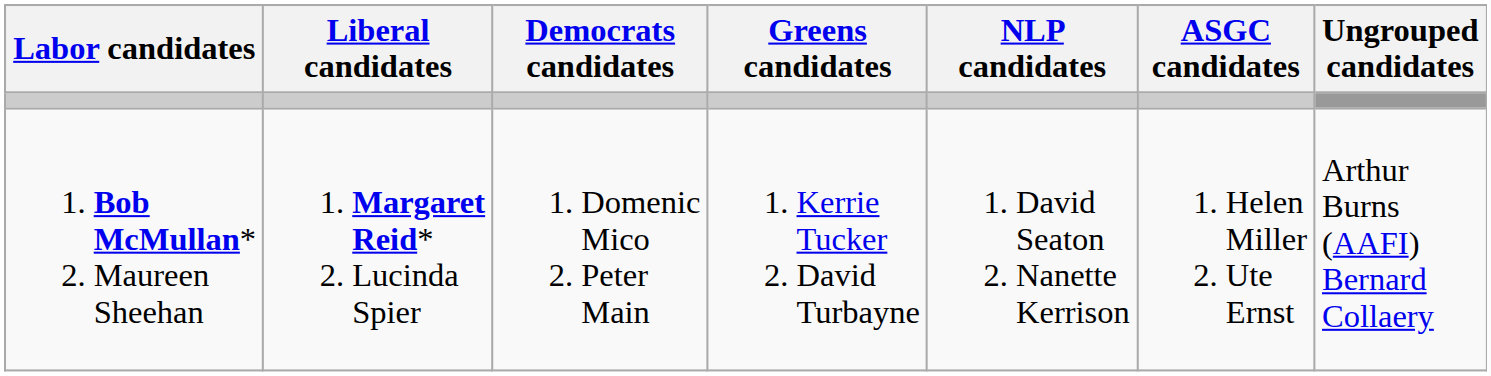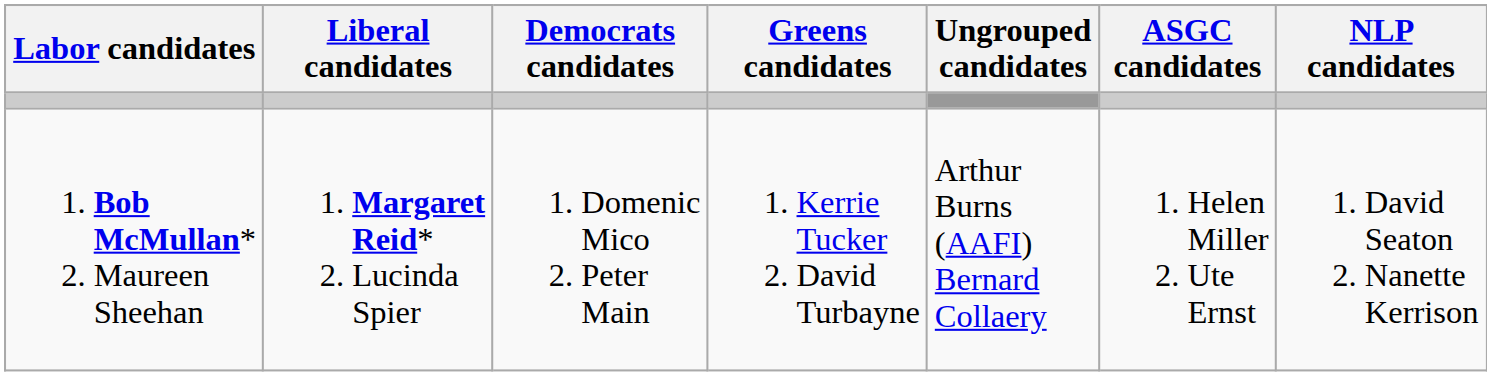columns swapped: NLP candidates <-> Ungrouped candidates
